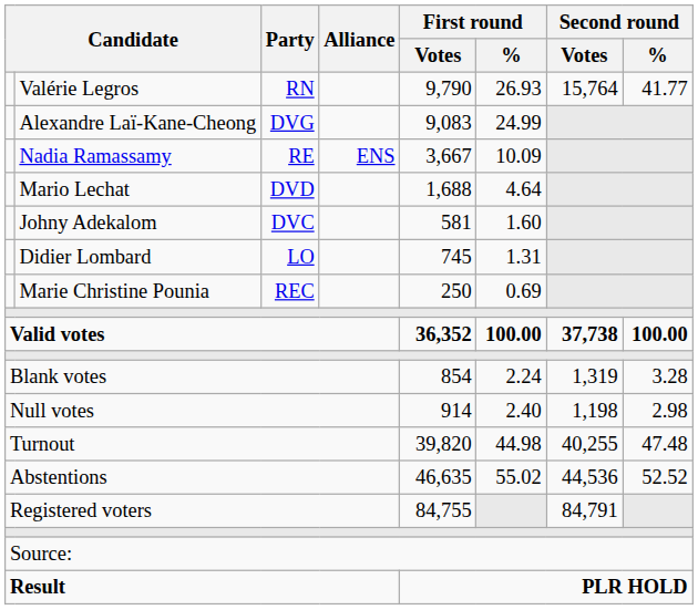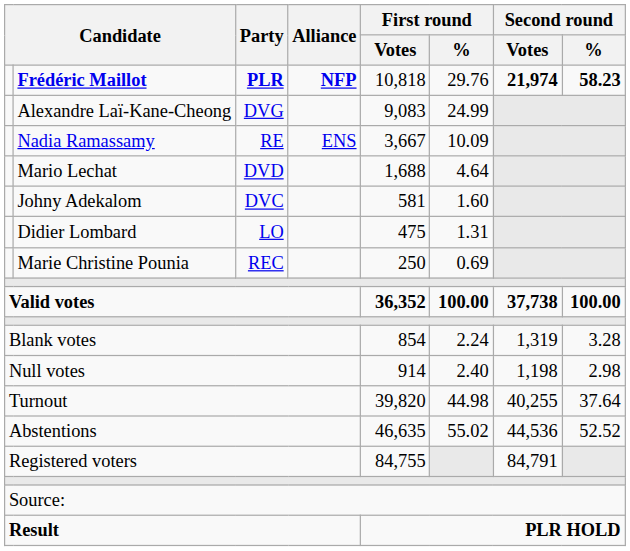+ row: Frédéric Maillot | PLR | NFP | 10,818 | 29.76 | 21,974 | 58.23
- row: Valérie Legros | RN | 9,790 | 26.93 | 15,764 | 41.77
Didier Lombard | First round / Votes: 745 -> 475
Turnout | Second round / %: 47.48 -> 37.64
